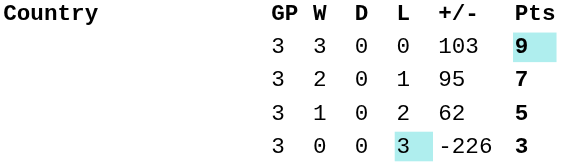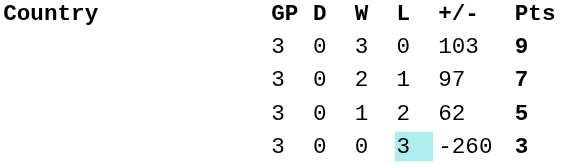columns swapped: W <-> D
row 2 | Pts: paleturquoise background -> no background
row 3 | +/-: 95 -> 97
row 5 | +/-: -226 -> -260
